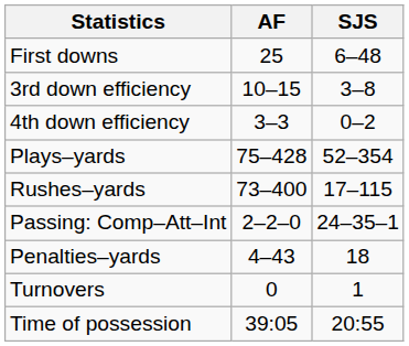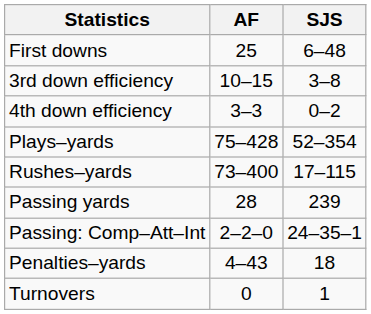+ row: Passing yards | 28 | 239
- row: Time of possession | 39:05 | 20:55
